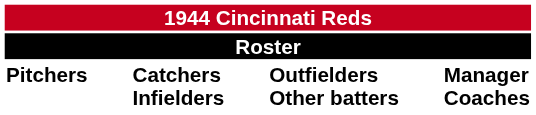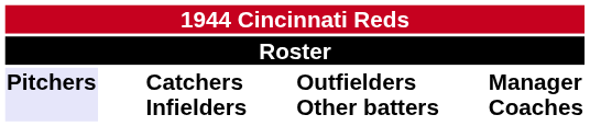Pitchers | column 1: no background -> lavender background
